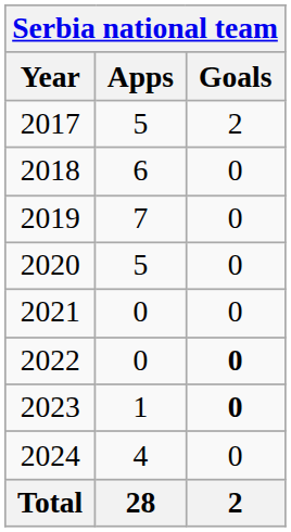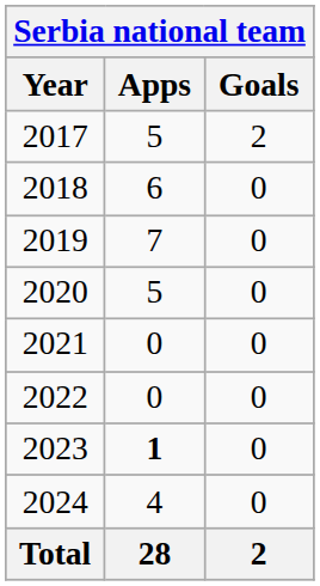2022 | Goals: bold -> normal
2023 | Apps: normal -> bold
2023 | Goals: bold -> normal
